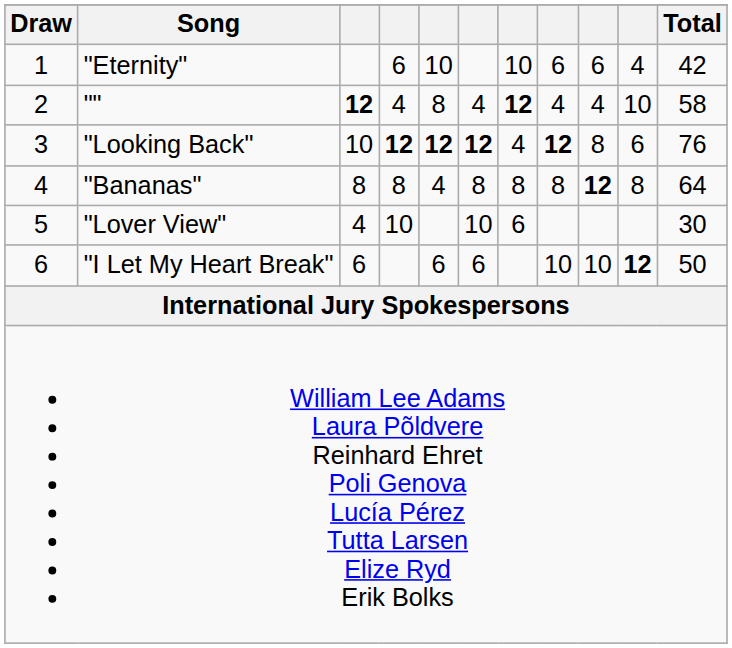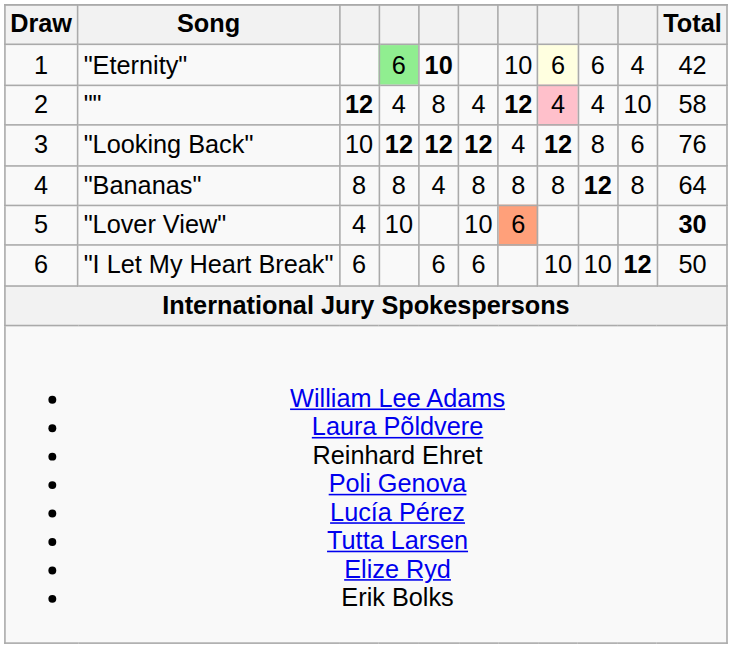"Eternity" | column 4: no background -> lightgreen background
"Eternity" | column 5: normal -> bold
"Eternity" | column 8: no background -> lightyellow background
"" | column 8: no background -> pink background
"Lover View" | column 7: no background -> lightsalmon background
"Lover View" | Total: normal -> bold
